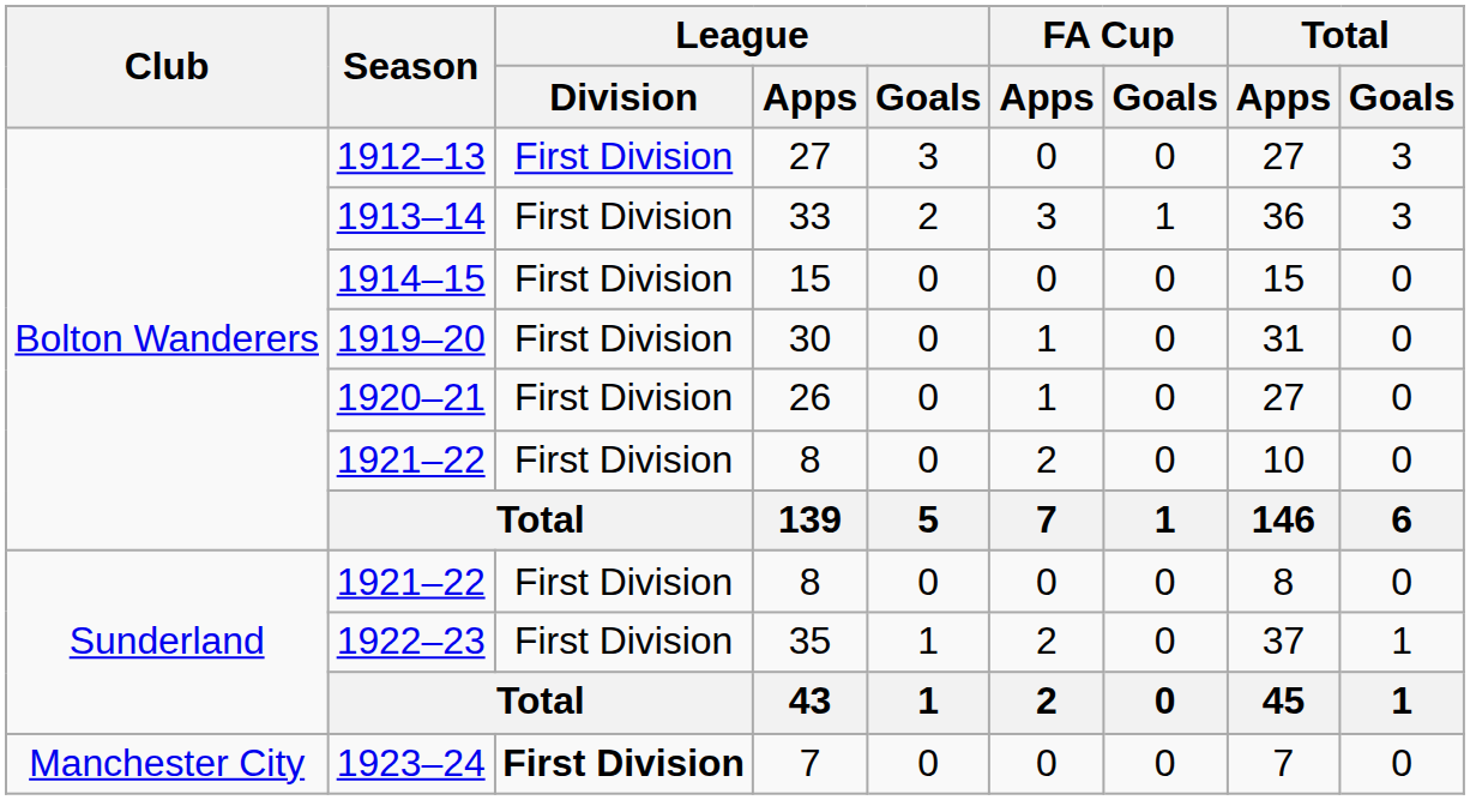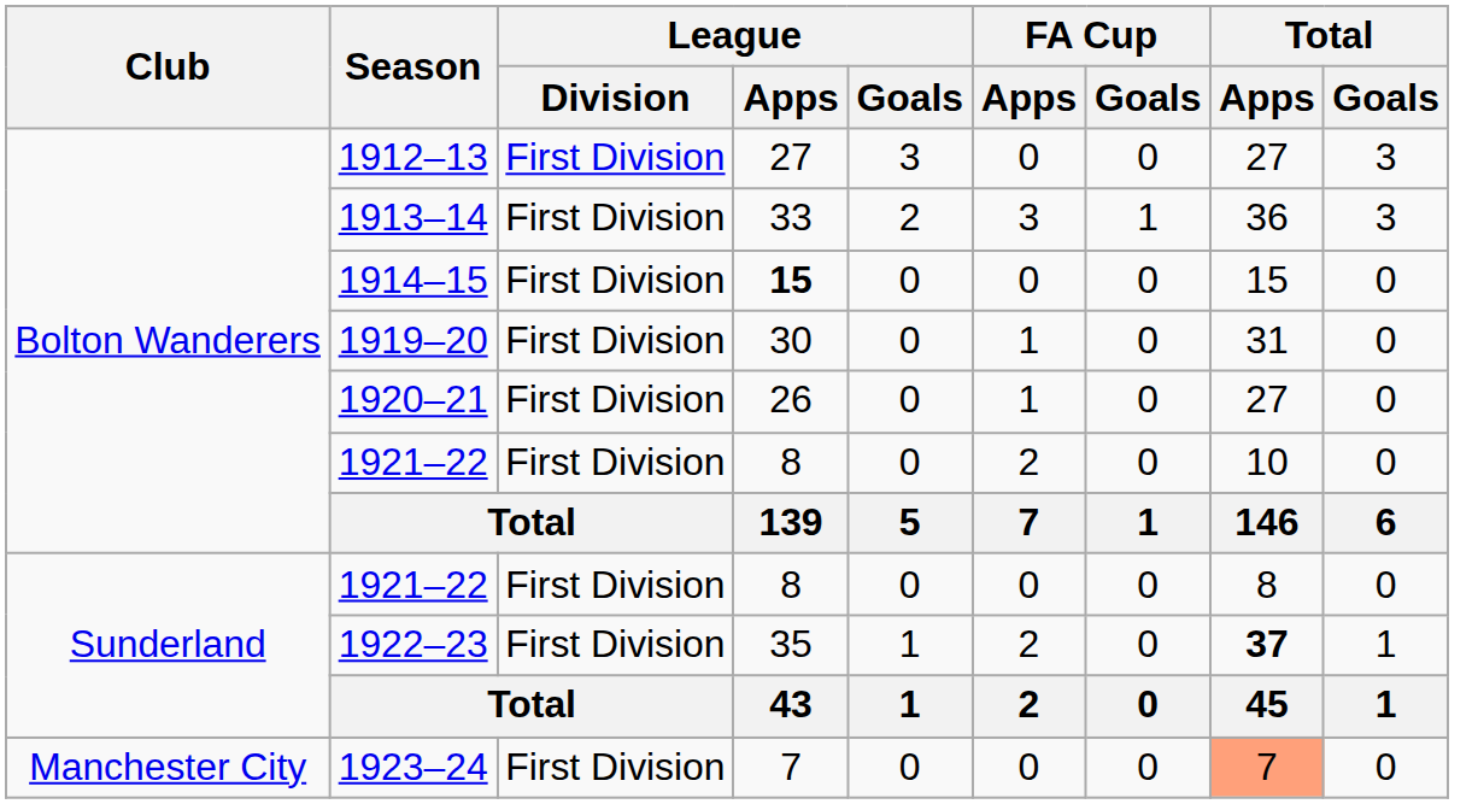1914–15 | League / Apps: normal -> bold
1922–23 | Total / Apps: normal -> bold
1923–24 | League / Division: bold -> normal
1923–24 | Total / Apps: no background -> lightsalmon background
